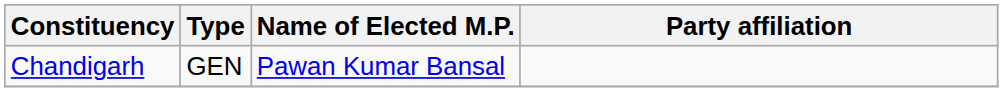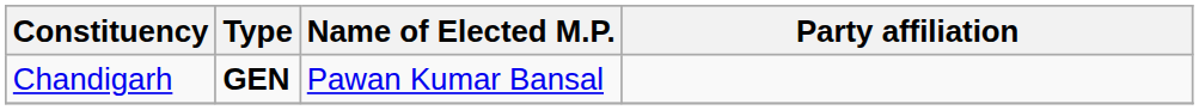Chandigarh | Type: normal -> bold
